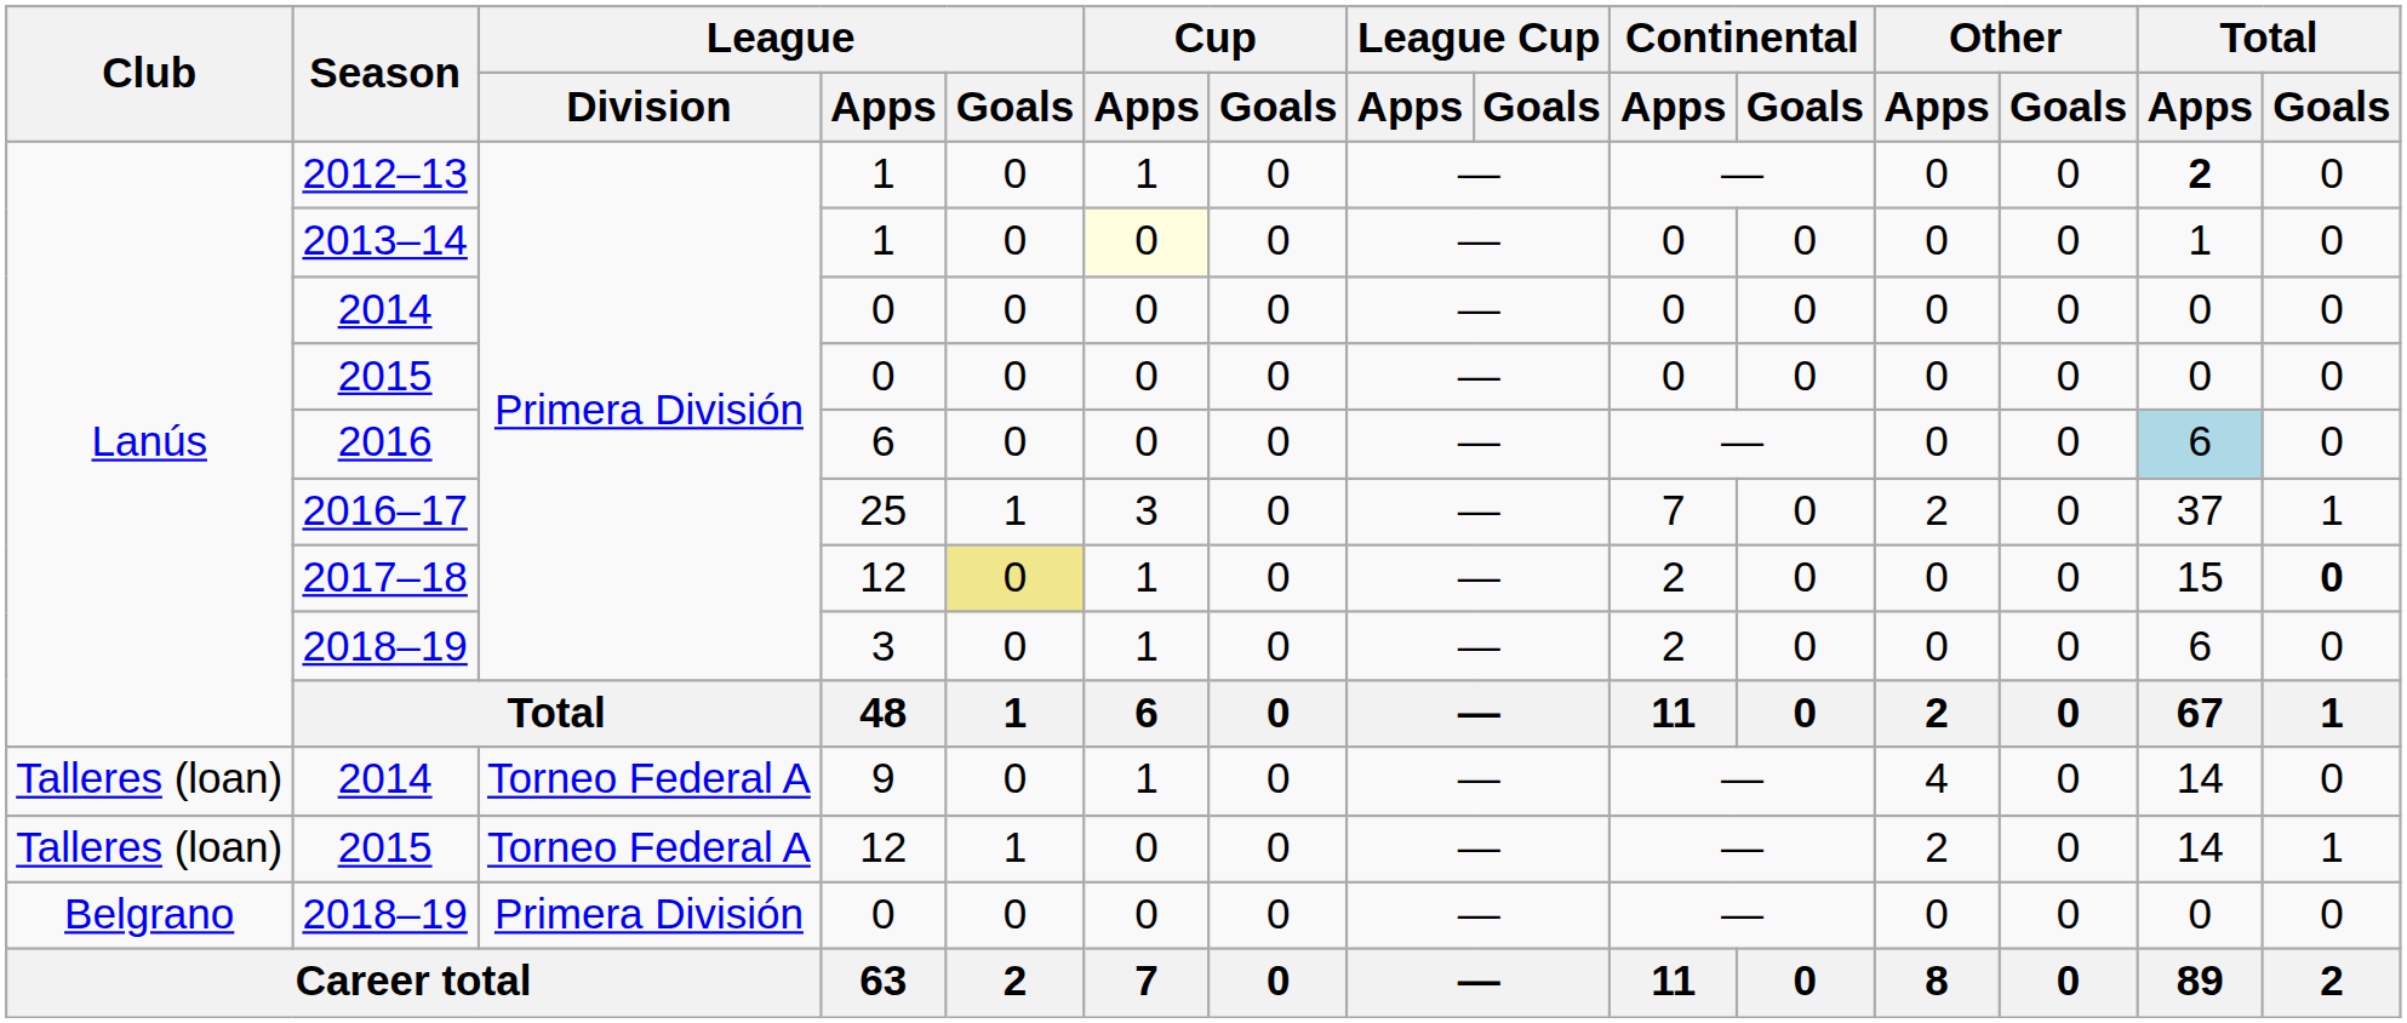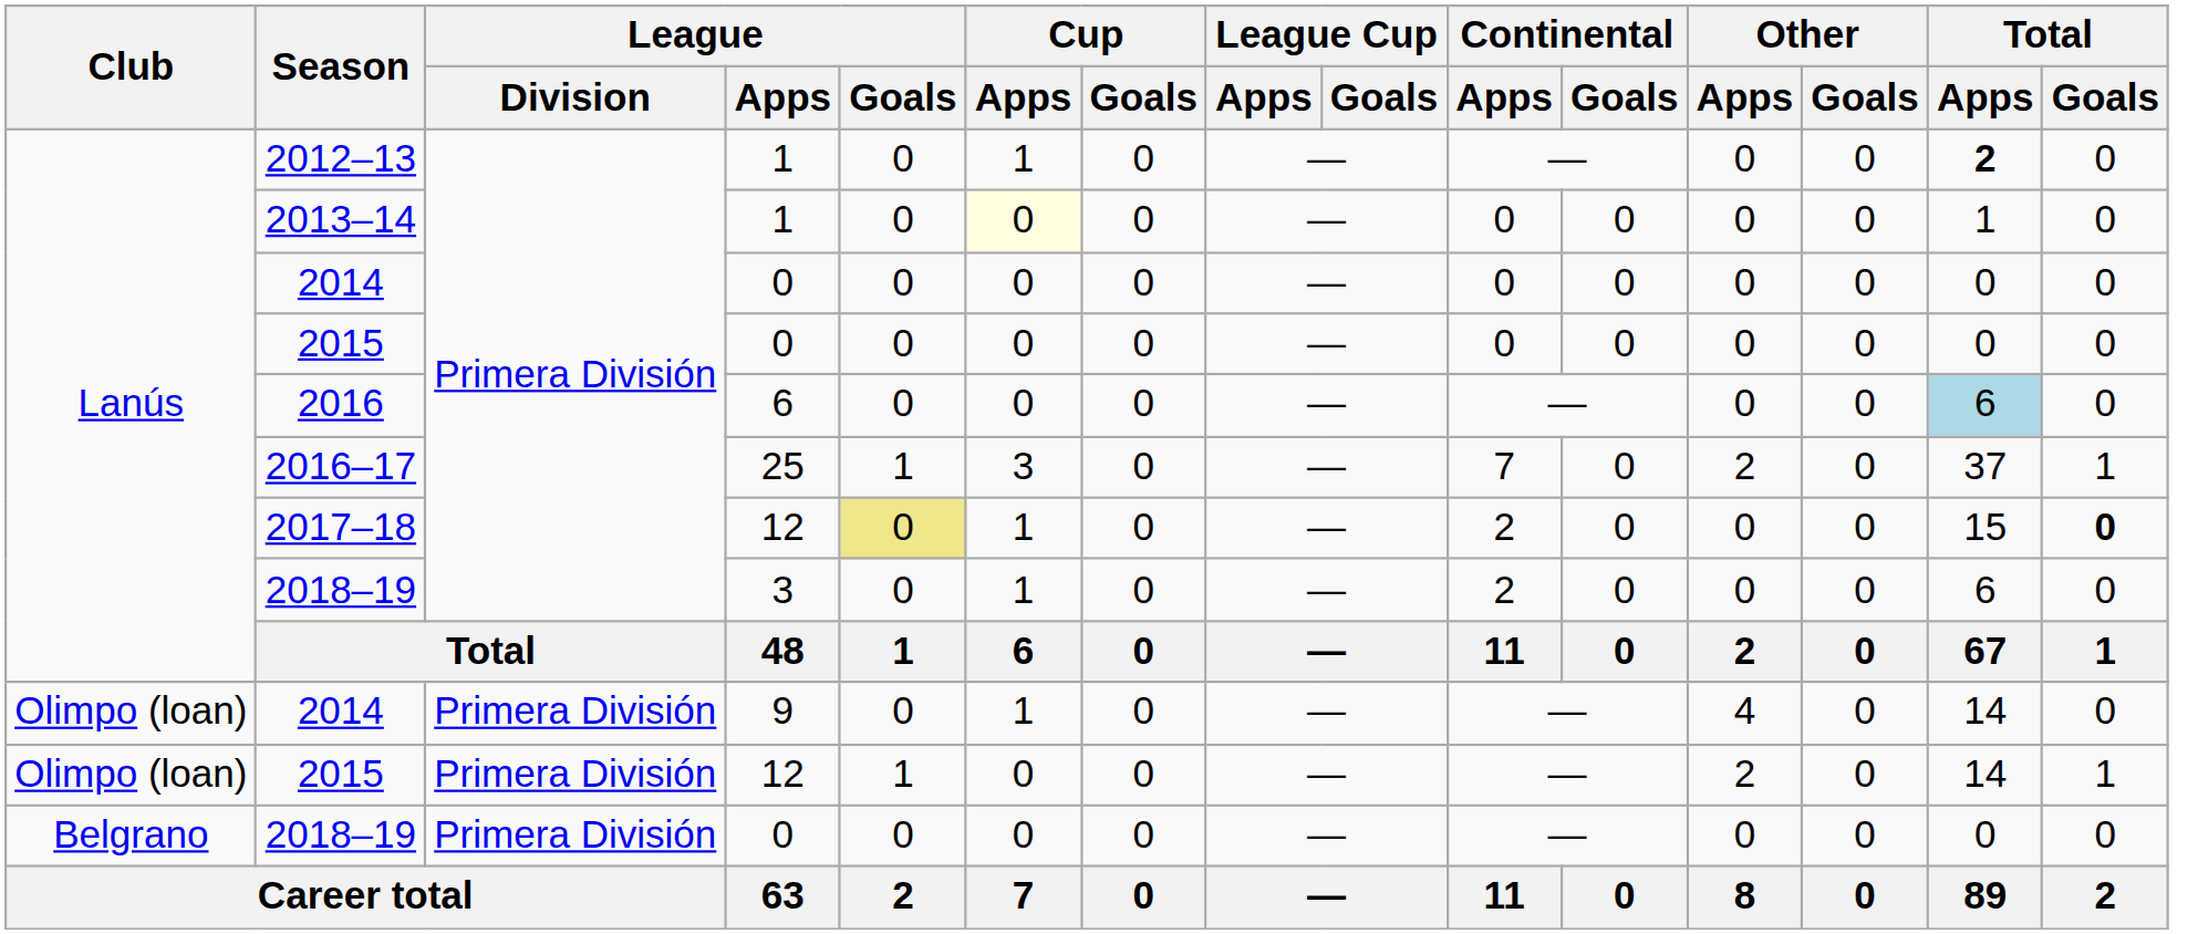2014 / 9 | Club: Talleres (loan) -> Olimpo (loan)
2014 / 9 | League / Division: Torneo Federal A -> Primera División
2015 / 12 | Club: Talleres (loan) -> Olimpo (loan)
2015 / 12 | League / Division: Torneo Federal A -> Primera División
